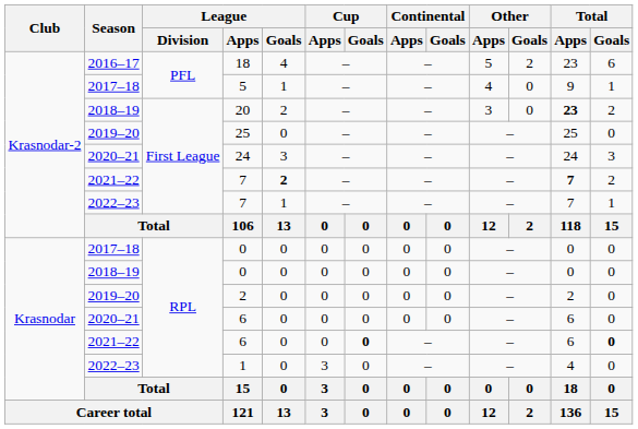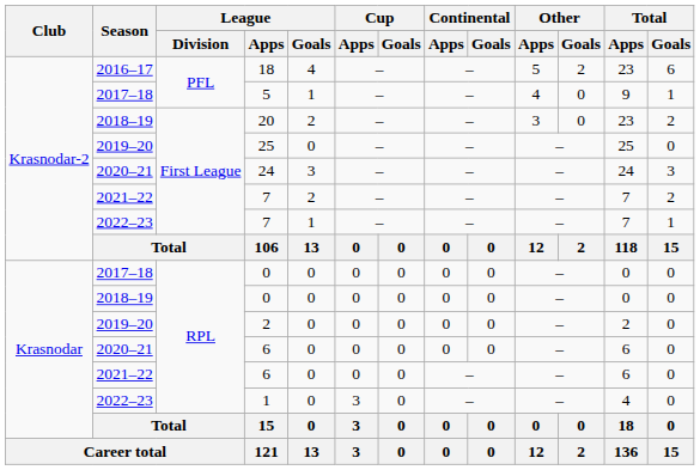20 | Total / Apps: bold -> normal
2021–22 / 7 | League / Goals: bold -> normal
2021–22 / 7 | Total / Apps: bold -> normal
2021–22 / 6 | Cup / Goals: bold -> normal
2021–22 / 6 | Total / Goals: bold -> normal
